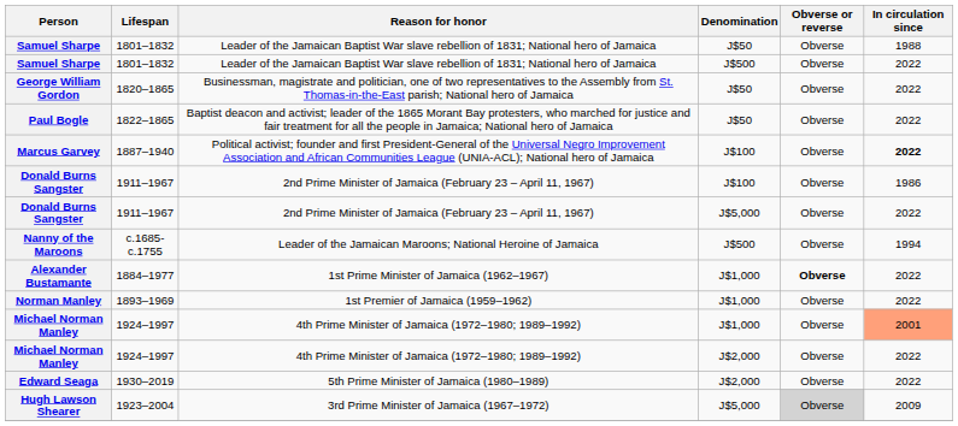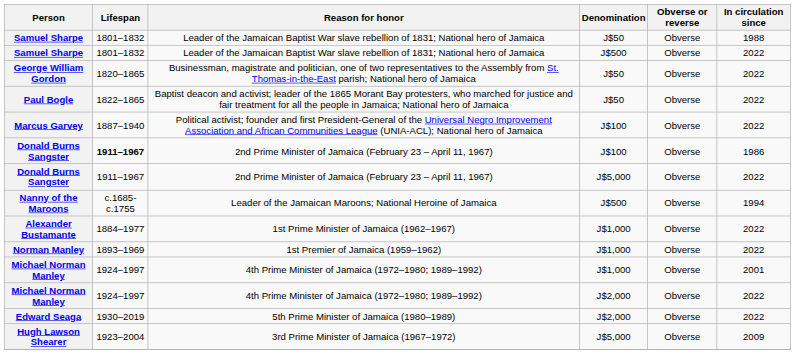Marcus Garvey | In circulation since: bold -> normal
Donald Burns Sangster / J$100 | Lifespan: normal -> bold
Alexander Bustamante | Obverse or reverse: bold -> normal
Michael Norman Manley / J$1,000 | In circulation since: lightsalmon background -> no background
Hugh Lawson Shearer | Obverse or reverse: lightgrey background -> no background
